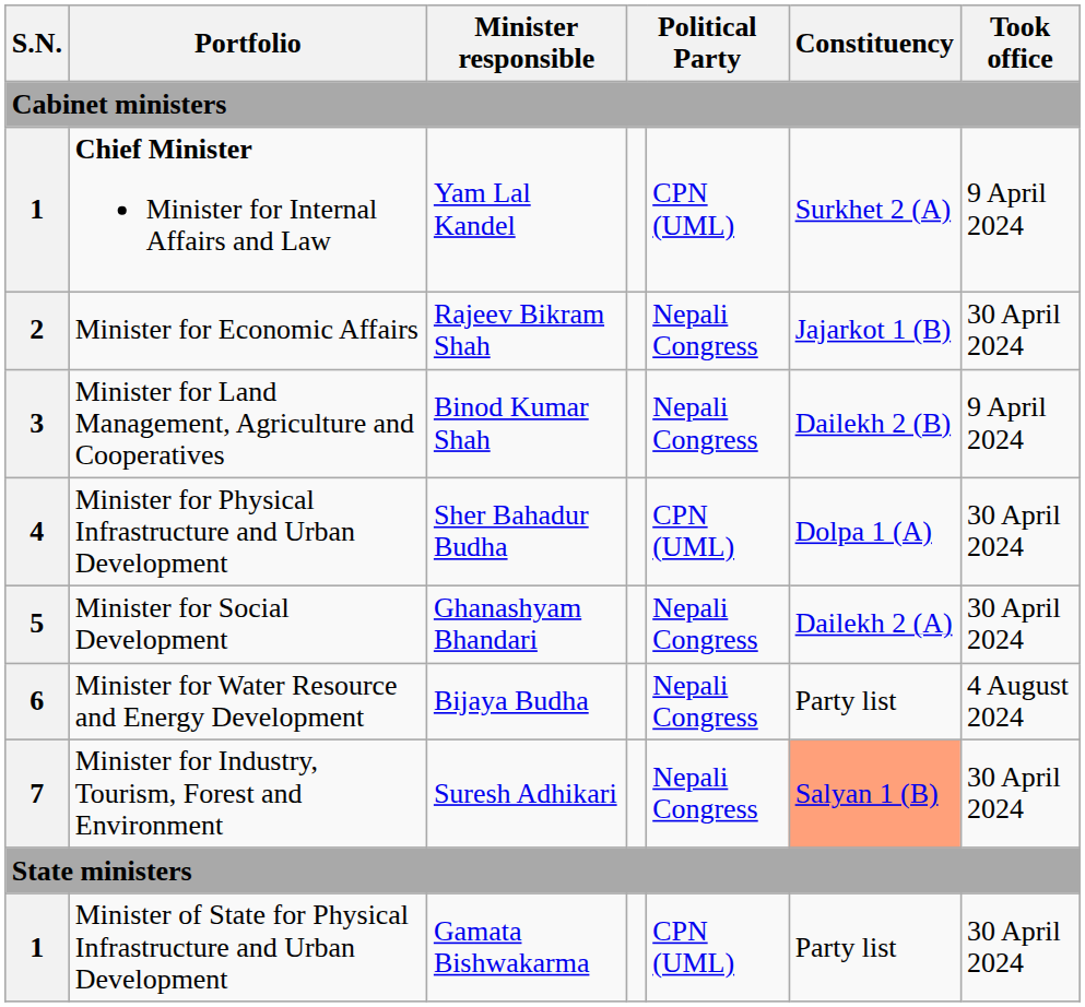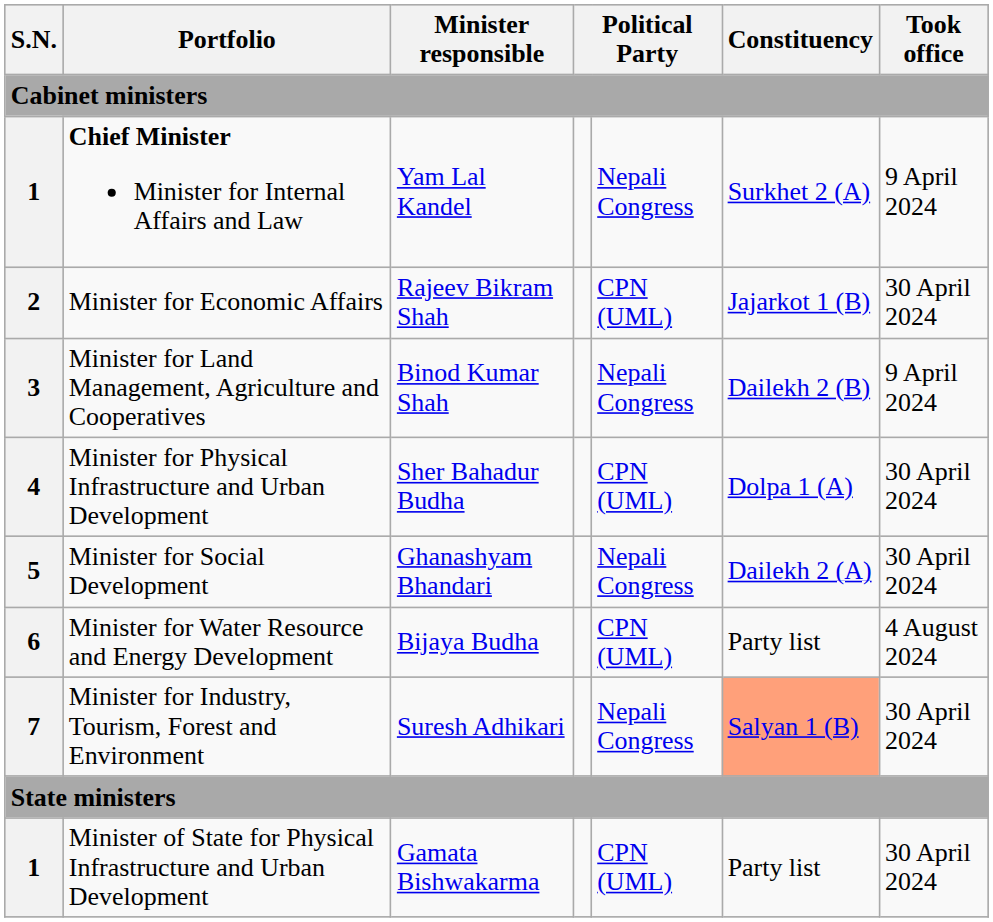Chief Minister Minister for Internal Affairs and Law | column 5: CPN (UML) -> Nepali Congress
Minister for Economic Affairs | column 5: Nepali Congress -> CPN (UML)
Minister for Water Resource and Energy Development | column 5: Nepali Congress -> CPN (UML)
